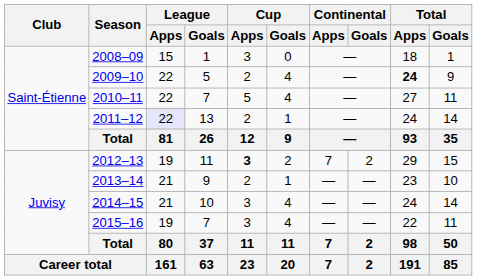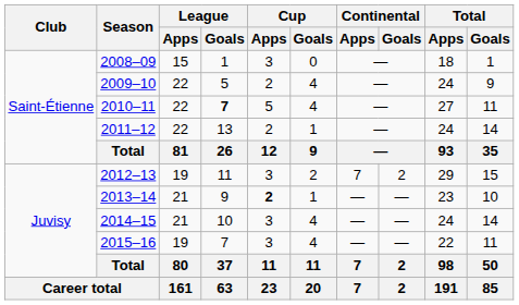2009–10 | Total / Apps: bold -> normal
2010–11 | League / Goals: normal -> bold
2011–12 | League / Apps: lavender background -> no background
2012–13 | Cup / Apps: bold -> normal
2013–14 | Cup / Apps: normal -> bold
